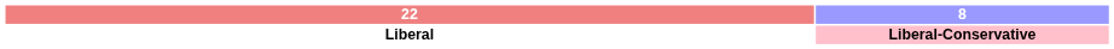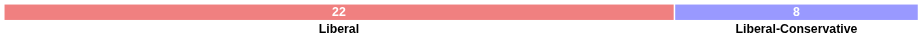Liberal | 8: pink background -> no background
